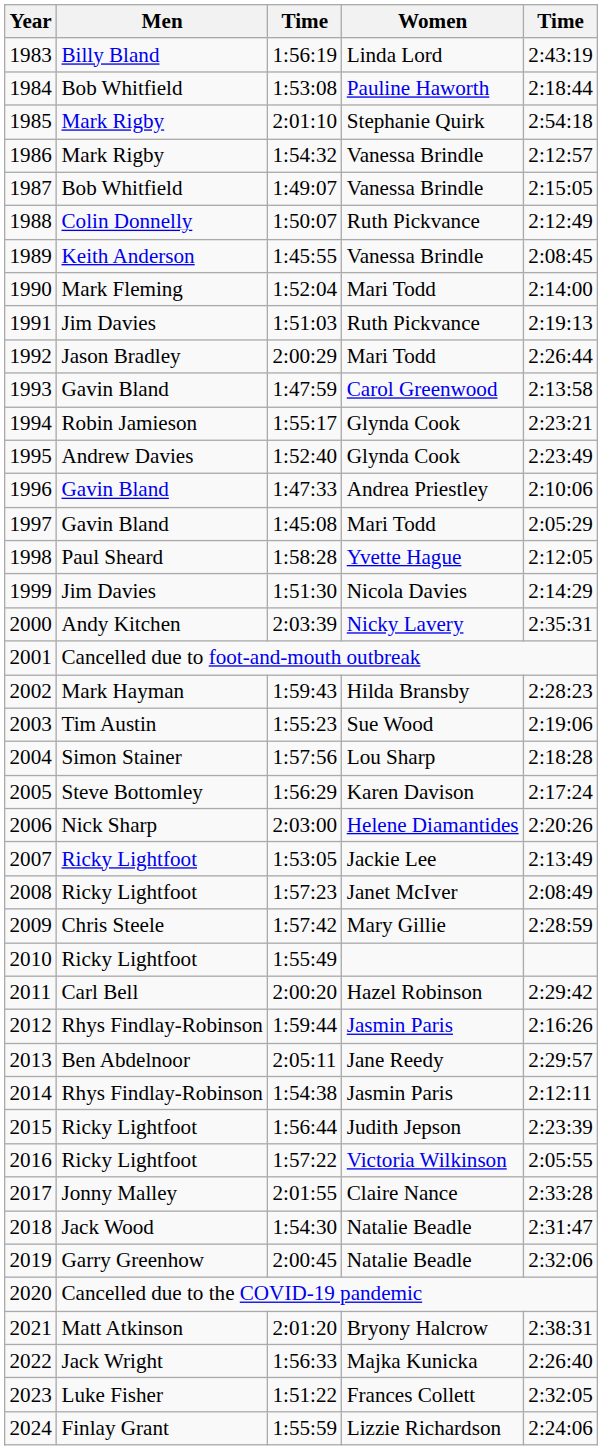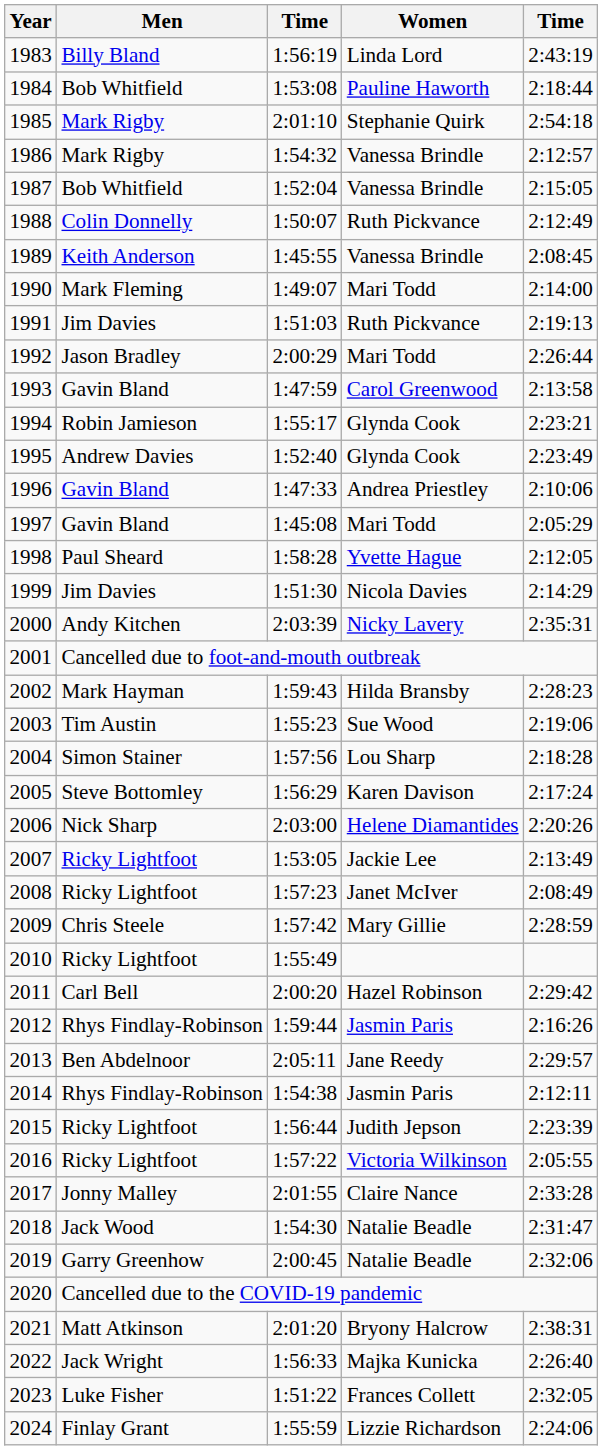1987 | column 3: 1:49:07 -> 1:52:04
1990 | column 3: 1:52:04 -> 1:49:07
